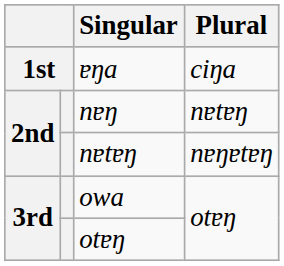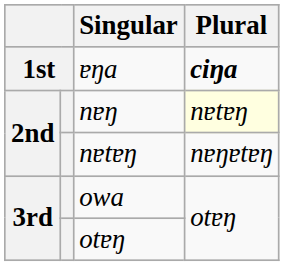ɐŋa | Plural: normal -> bold
nɐŋ | Plural: no background -> lightyellow background
